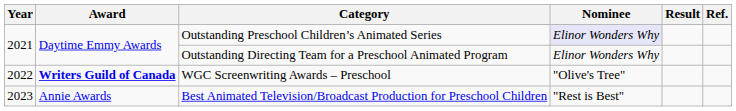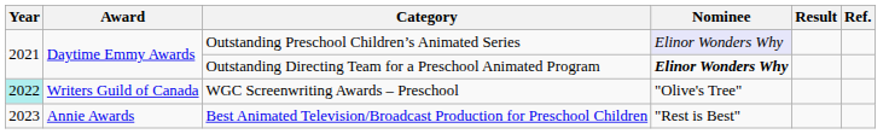Outstanding Directing Team for a Preschool Animated Program | Nominee: normal -> bold
WGC Screenwriting Awards – Preschool | Year: no background -> paleturquoise background
WGC Screenwriting Awards – Preschool | Award: bold -> normal
